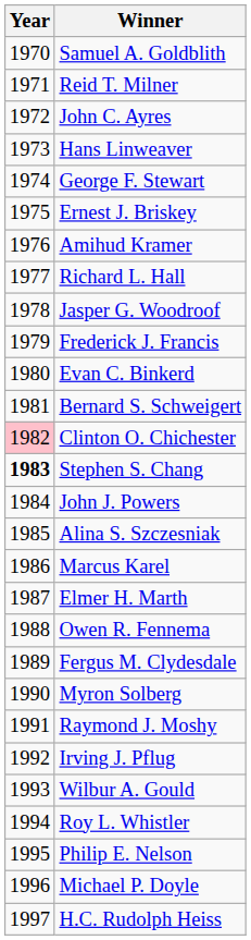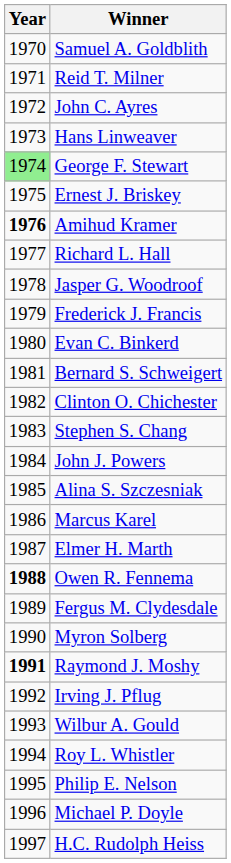George F. Stewart | Year: no background -> lightgreen background
Amihud Kramer | Year: normal -> bold
Clinton O. Chichester | Year: pink background -> no background
Stephen S. Chang | Year: bold -> normal
Owen R. Fennema | Year: normal -> bold
Raymond J. Moshy | Year: normal -> bold
